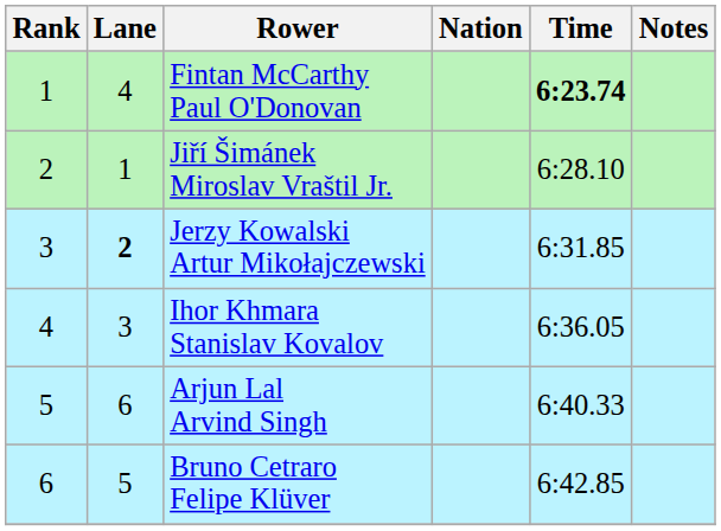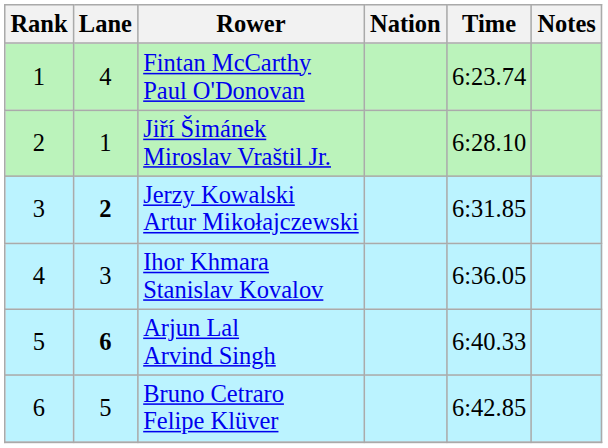Fintan McCarthy Paul O'Donovan | Time: bold -> normal
Arjun Lal Arvind Singh | Lane: normal -> bold
